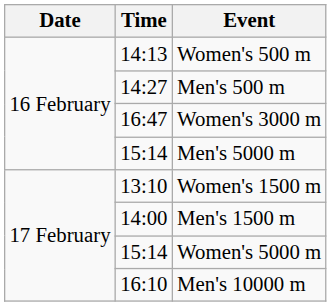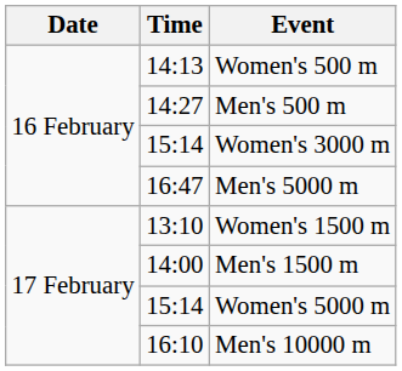Women's 3000 m | Time: 16:47 -> 15:14
Men's 5000 m | Time: 15:14 -> 16:47
